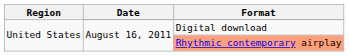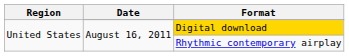Digital download | Format: no background -> gold background
Rhythmic contemporary airplay | Format: lightsalmon background -> no background
